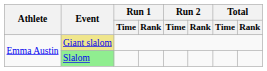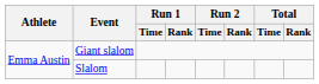Giant slalom | Event: khaki background -> no background
Slalom | Event: lightgreen background -> no background
